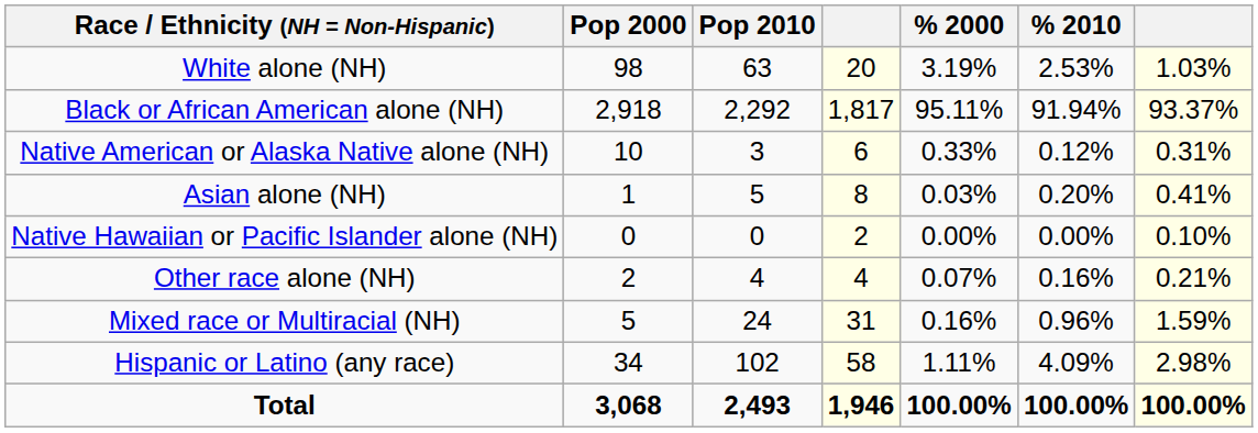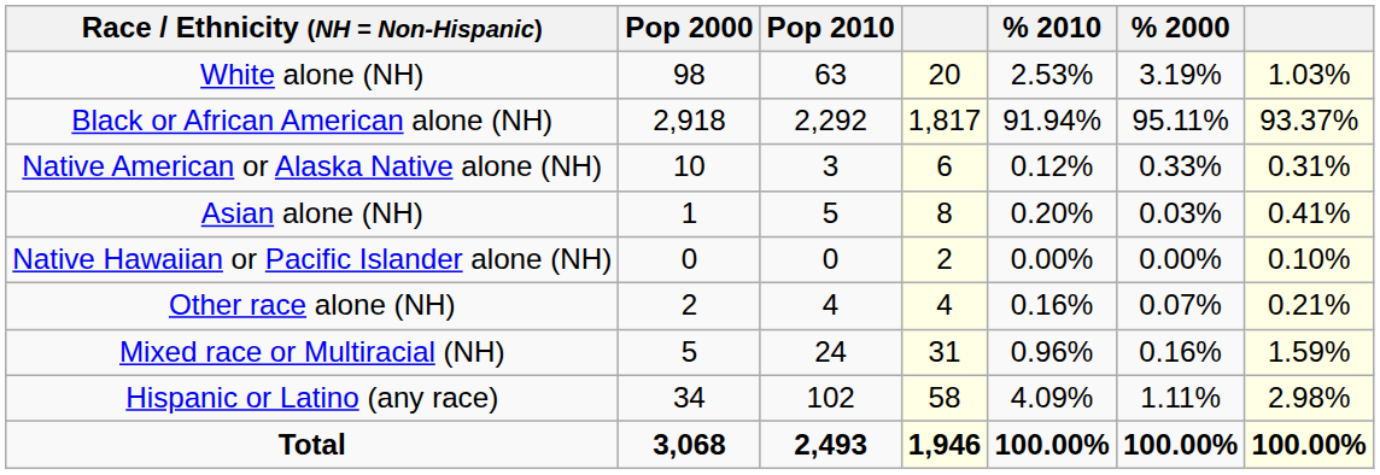columns swapped: % 2000 <-> % 2010
